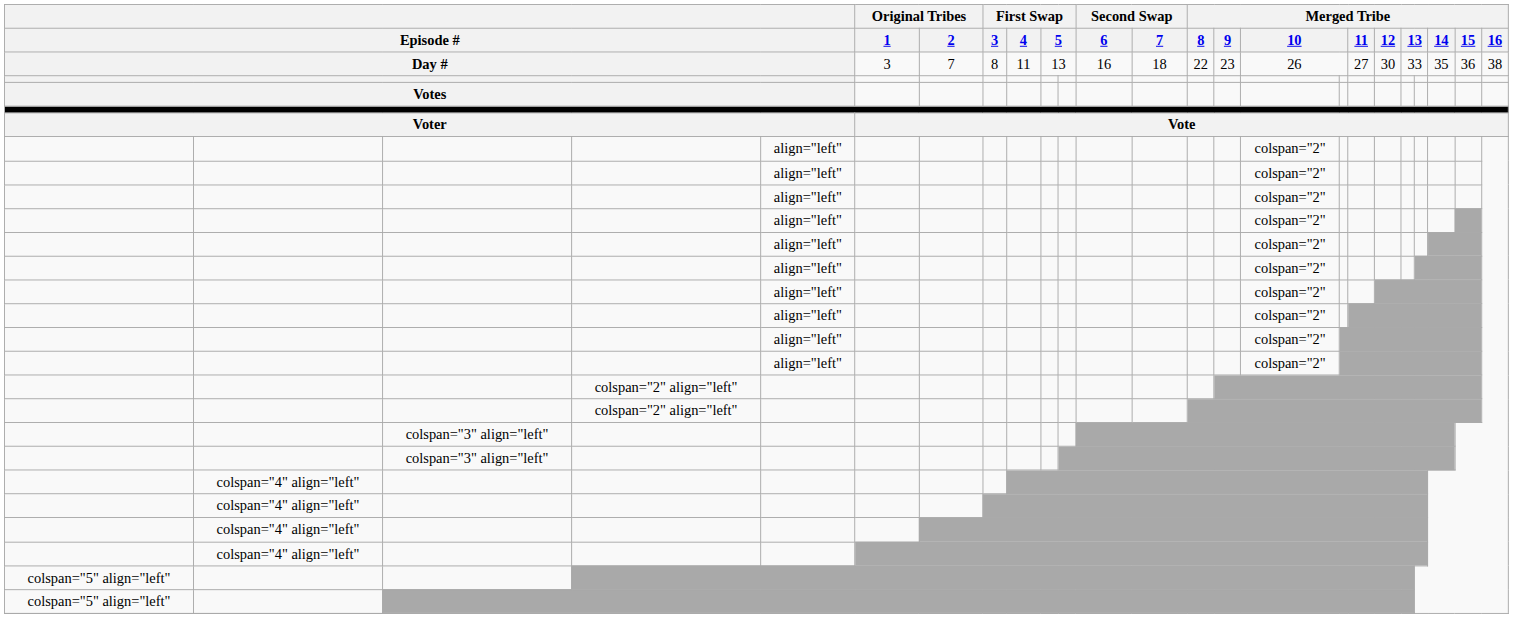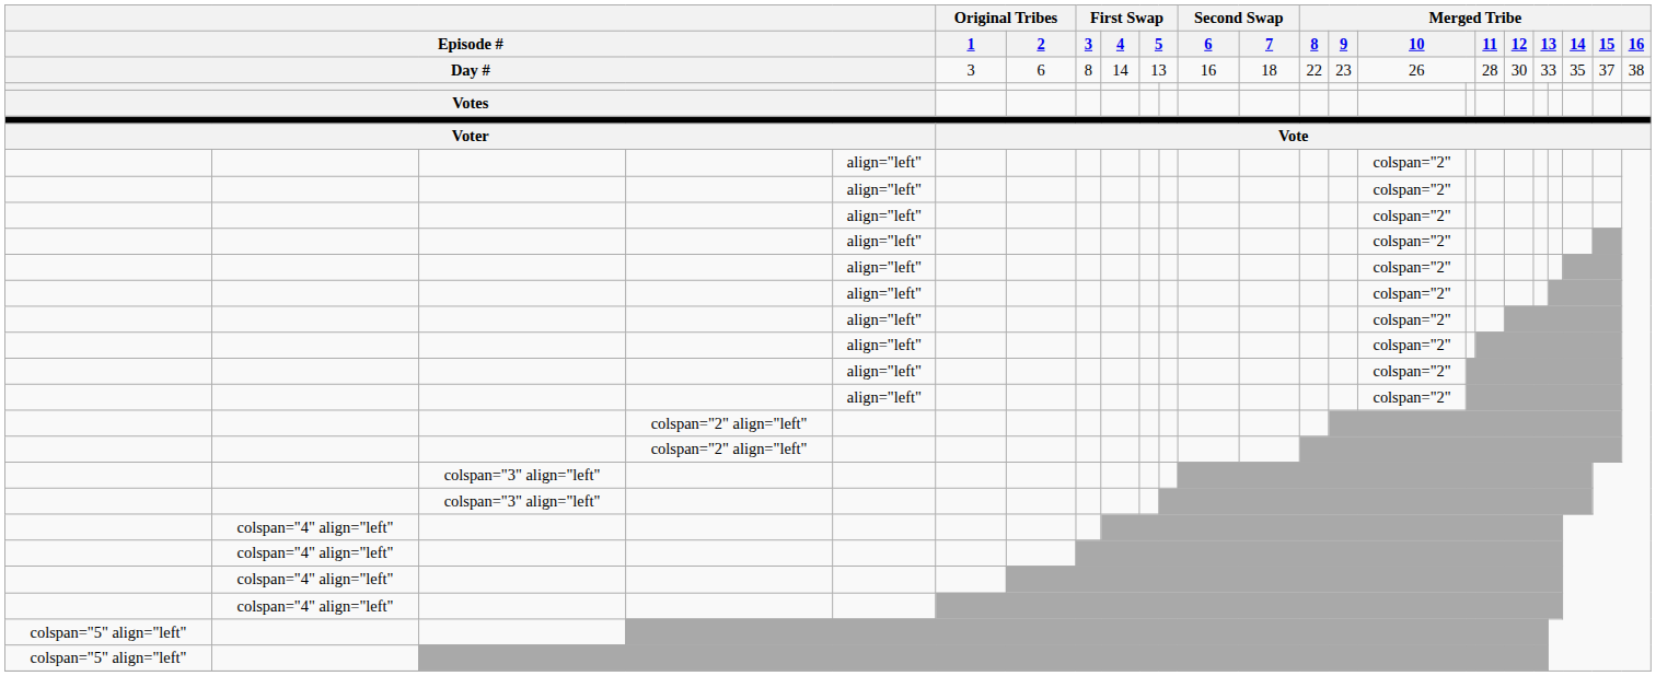Day # | Original Tribes / 2: 7 -> 6
Day # | First Swap / 4: 11 -> 14
Day # | Merged Tribe / 11: 27 -> 28
Day # | Merged Tribe / 15: 36 -> 37
